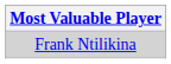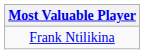row 2 | column 1: lightgrey background -> no background
